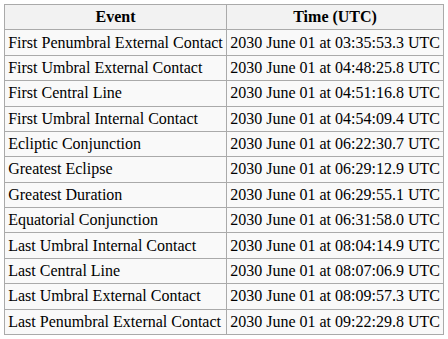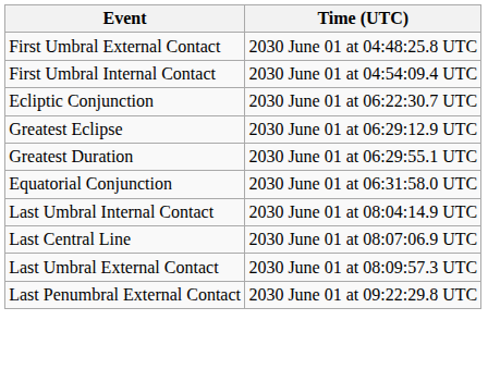- row: First Penumbral External Contact | 2030 June 01 at 03:35:53.3 UTC
- row: First Central Line | 2030 June 01 at 04:51:16.8 UTC
